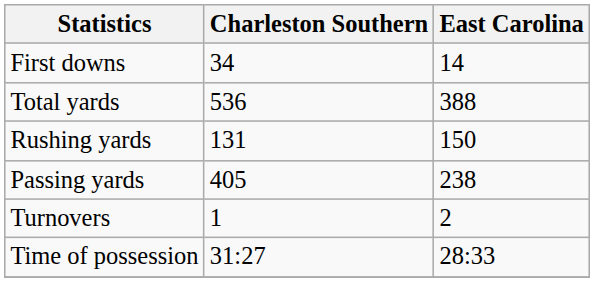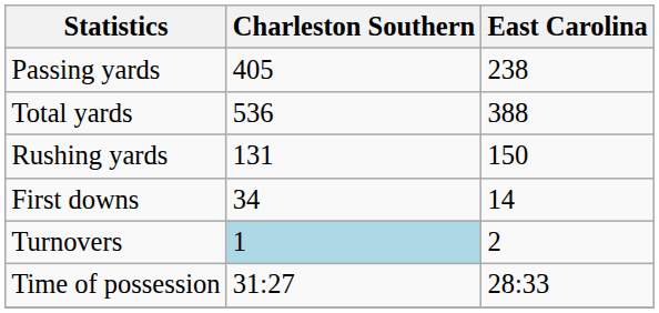rows swapped: First downs <-> Passing yards
Turnovers | Charleston Southern: no background -> lightblue background
